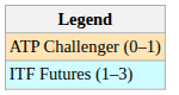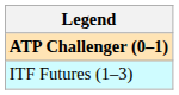row 2 | column 1: normal -> bold
